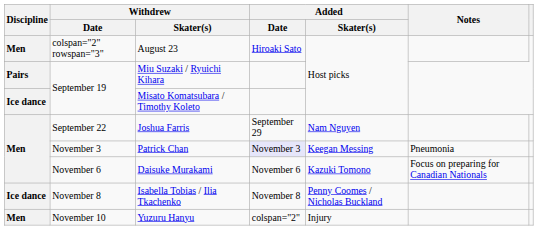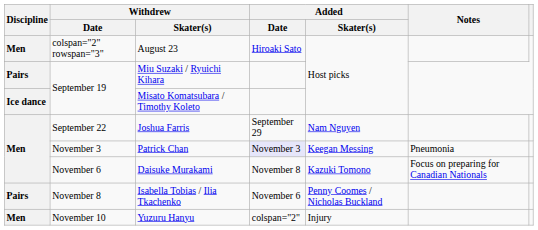Daisuke Murakami | Added / Date: November 6 -> November 8
Isabella Tobias / Ilia Tkachenko | Discipline: Ice dance -> Pairs
Isabella Tobias / Ilia Tkachenko | Added / Date: November 8 -> November 6
